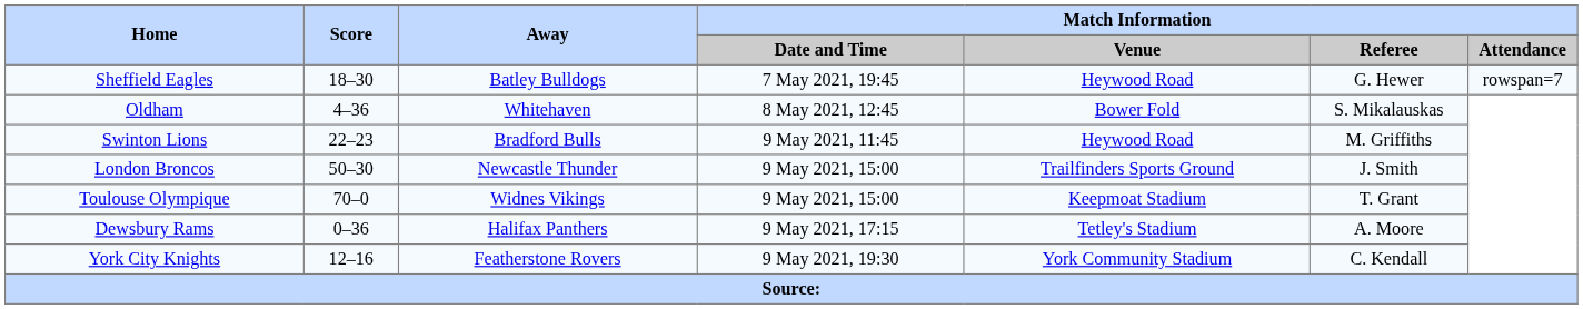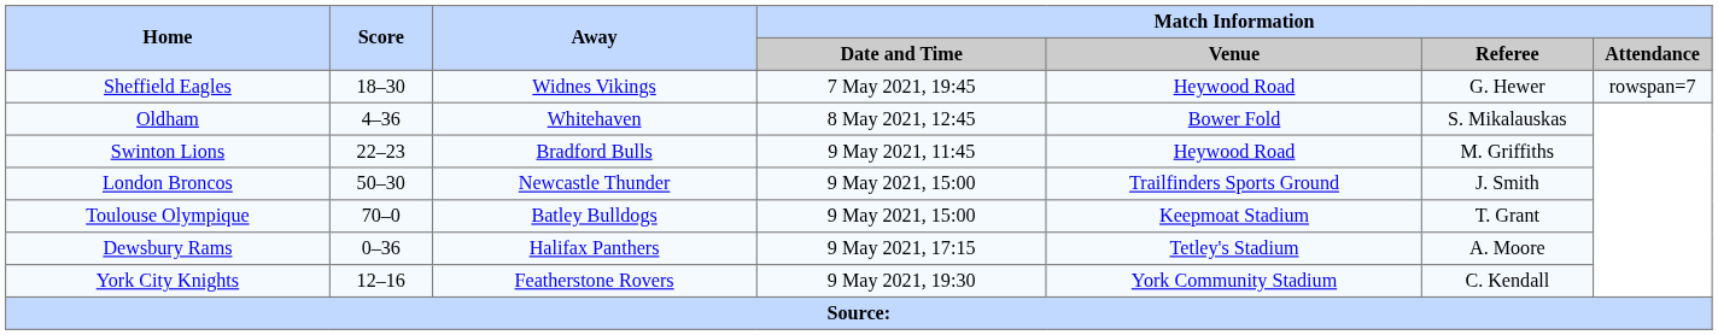Sheffield Eagles | Away: Batley Bulldogs -> Widnes Vikings
Toulouse Olympique | Away: Widnes Vikings -> Batley Bulldogs
